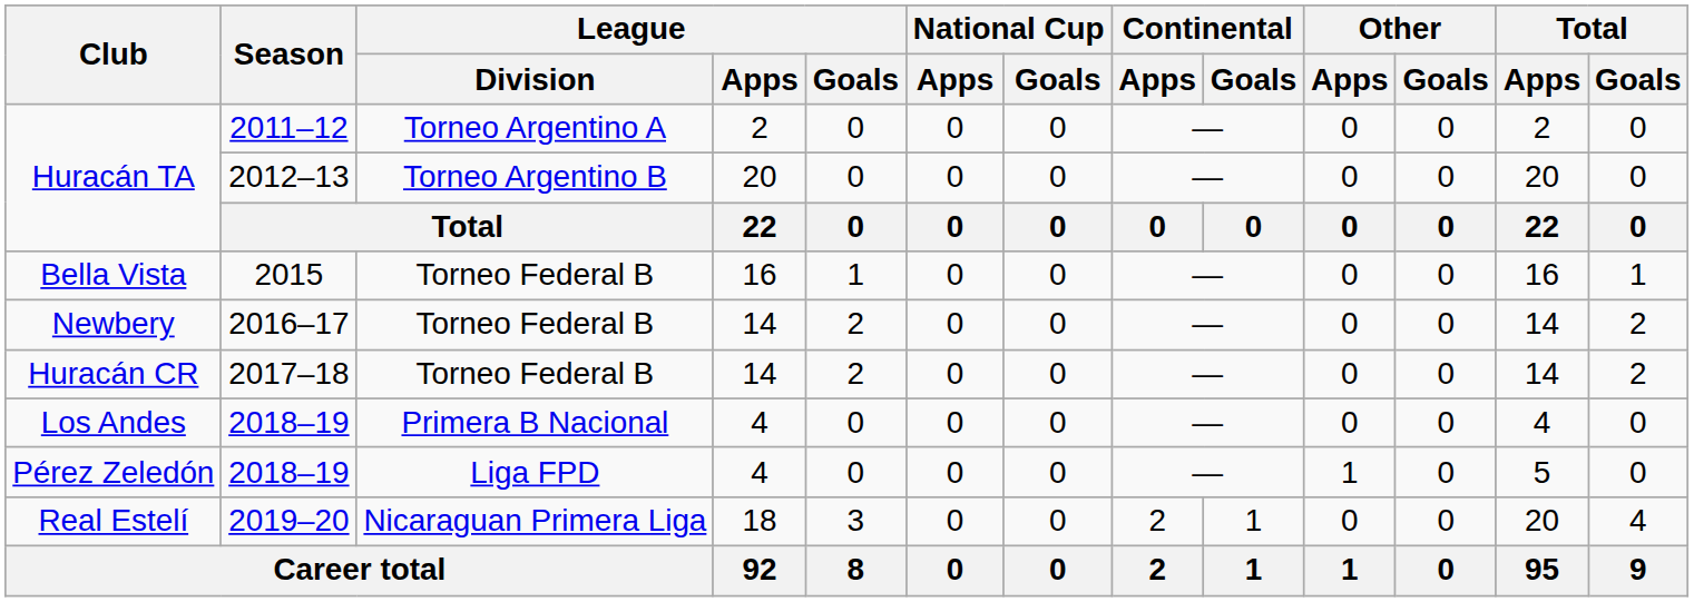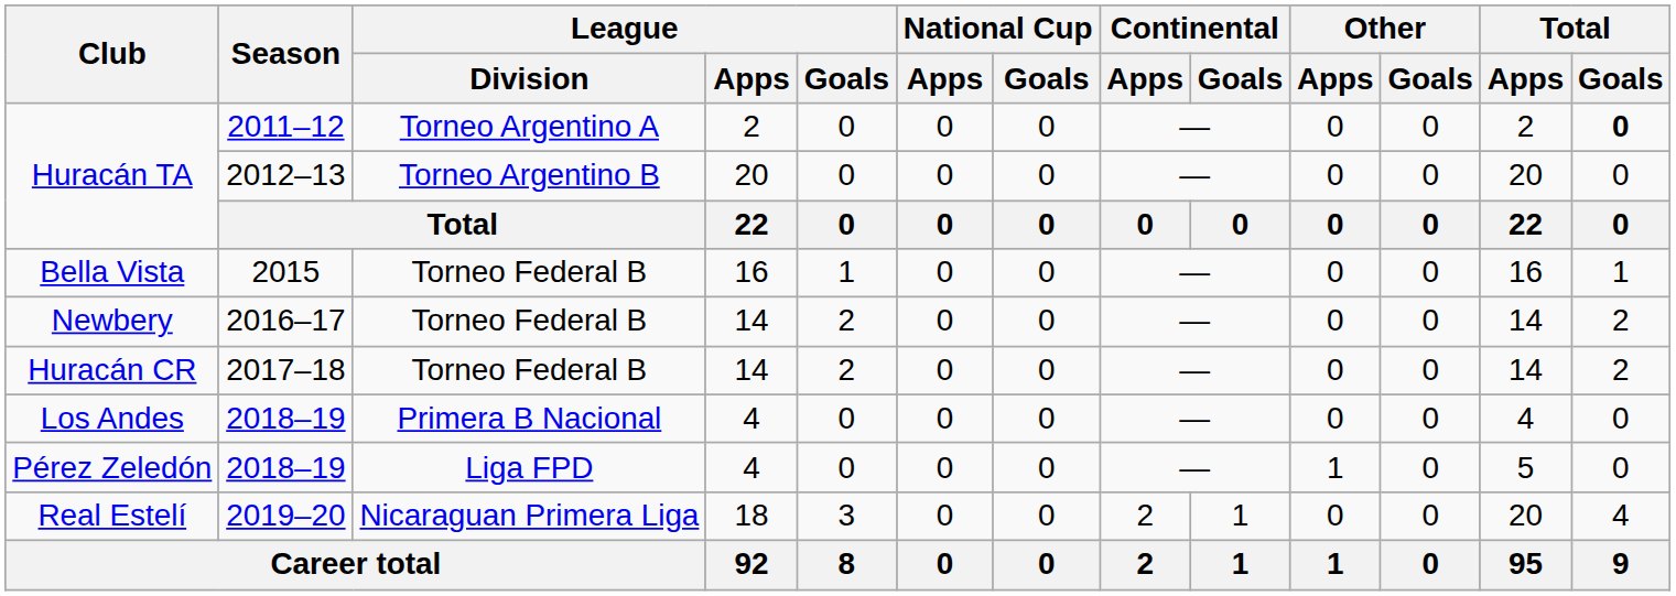Huracán TA / 2011–12 | Total / Goals: normal -> bold
